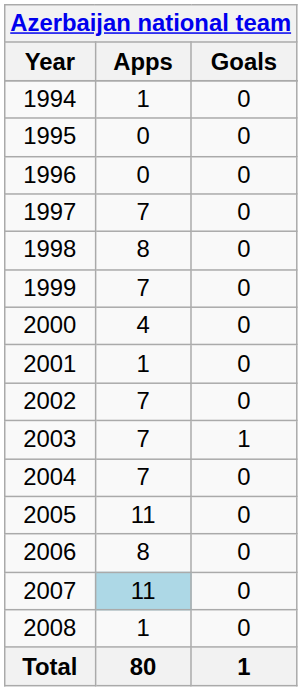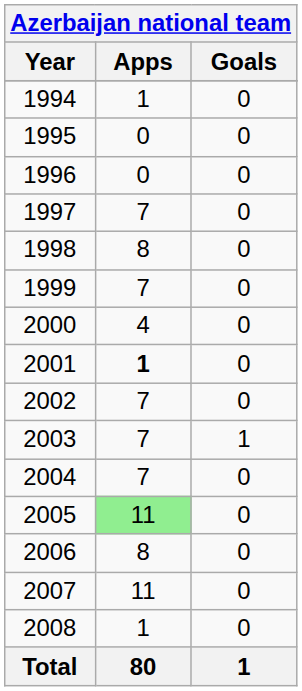2001 | Apps: normal -> bold
2005 | Apps: no background -> lightgreen background
2007 | Apps: lightblue background -> no background
